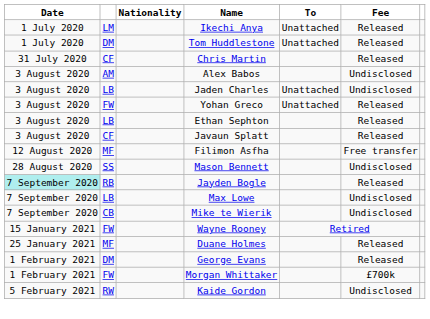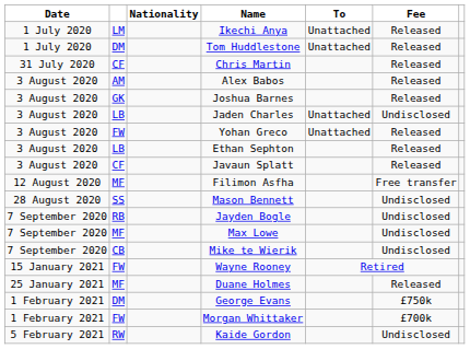Alex Babos | Fee: Undisclosed -> Released
+ row: 3 August 2020 | GK | Joshua Barnes | Released
Jayden Bogle | Date: paleturquoise background -> no background
Jayden Bogle | Fee: Released -> Undisclosed
Max Lowe | column 2: LB -> MF
George Evans | Fee: Released -> £750k
